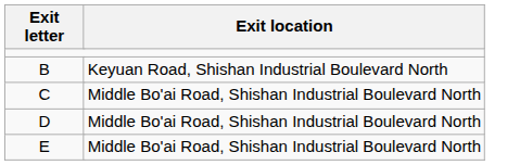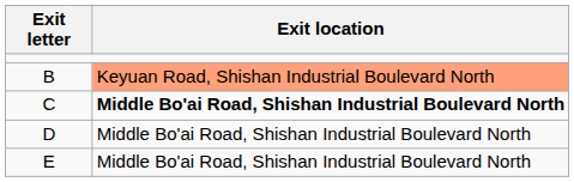B | Exit location: no background -> lightsalmon background
C | Exit location: normal -> bold
